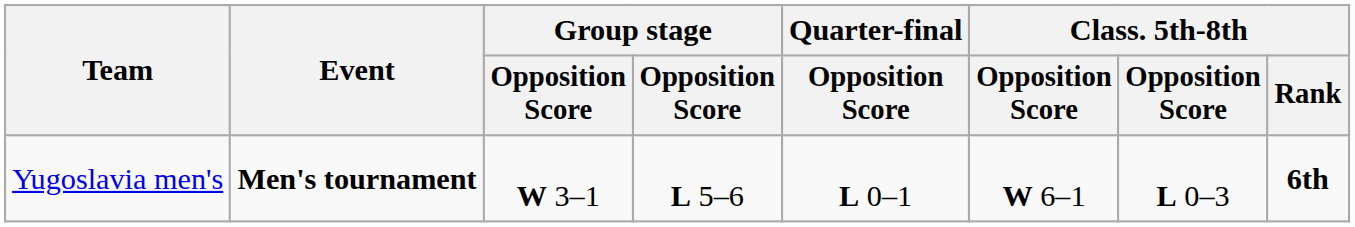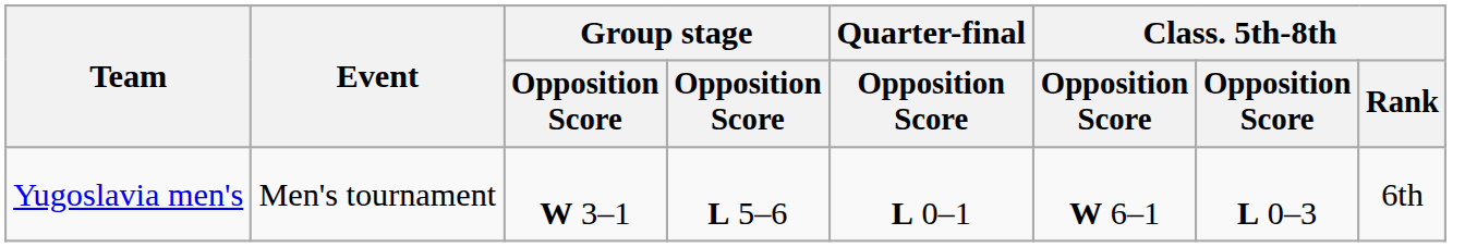Yugoslavia men's | Event: bold -> normal
Yugoslavia men's | Class. 5th-8th / Rank: bold -> normal
